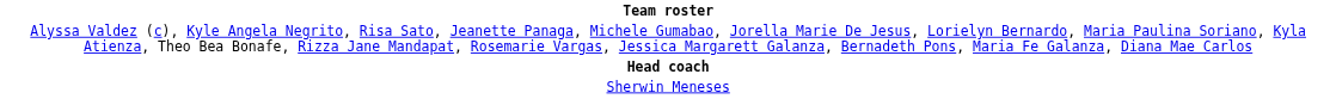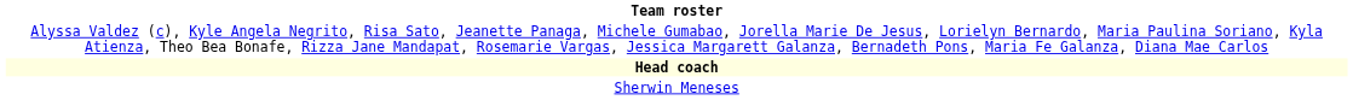row 3 | column 1: no background -> lightyellow background
